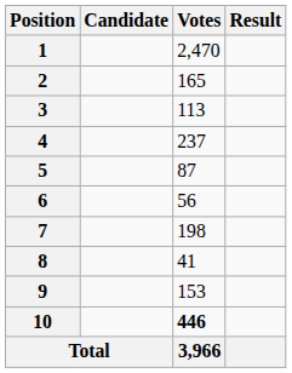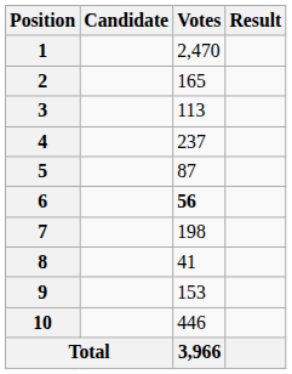6 | Votes: normal -> bold
10 | Votes: bold -> normal
